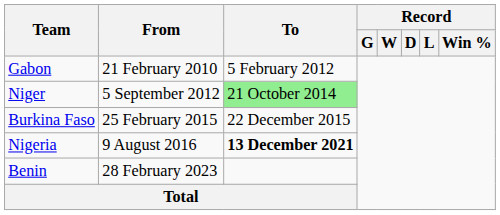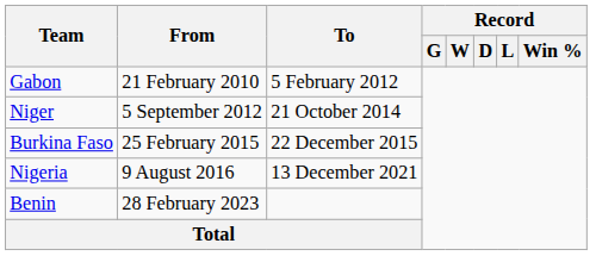Niger | To: lightgreen background -> no background
Nigeria | To: bold -> normal
